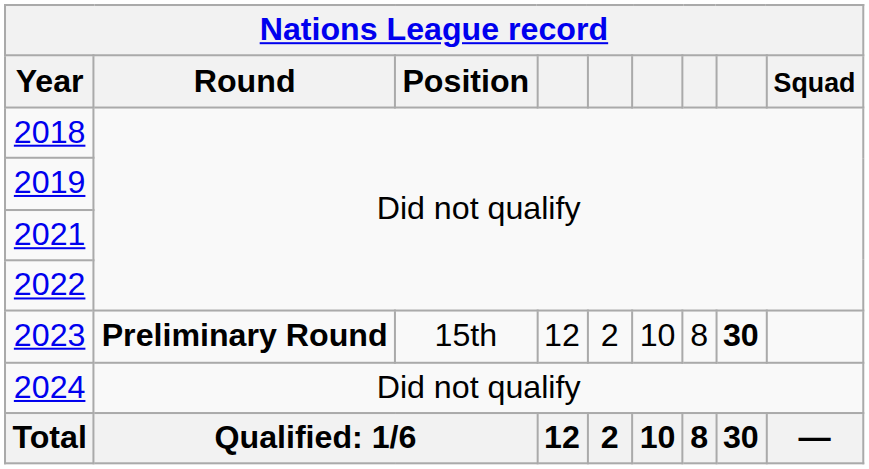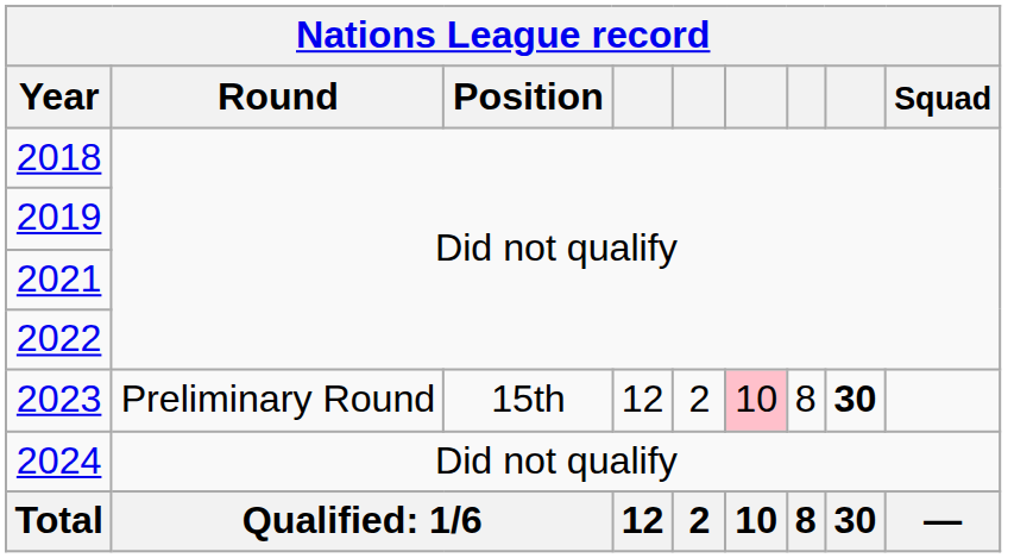2023 | Round: bold -> normal
2023 | column 6: no background -> pink background
